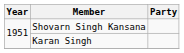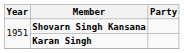Shovarn Singh Kansana | Member: normal -> bold
Karan Singh | Member: normal -> bold
